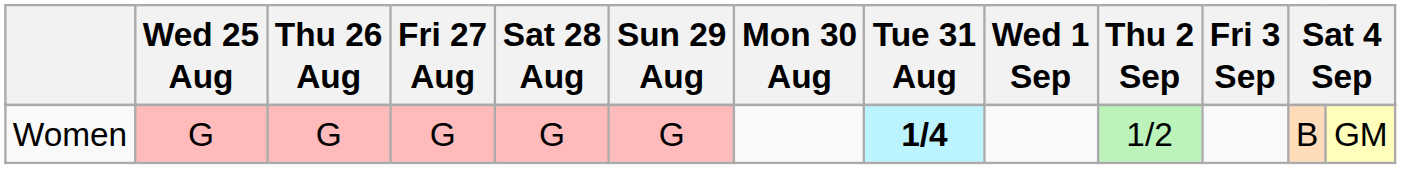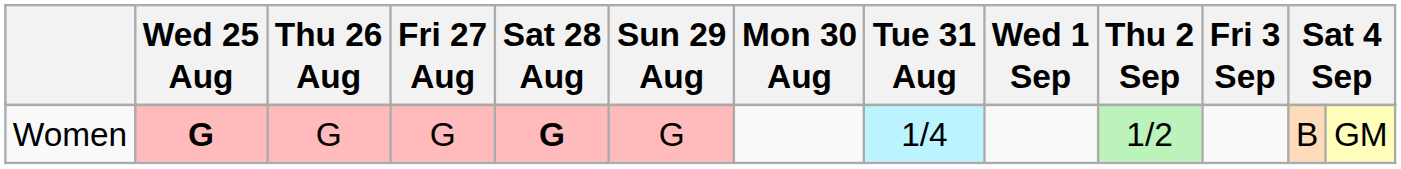Women | Wed 25 Aug: normal -> bold
Women | Sat 28 Aug: normal -> bold
Women | Tue 31 Aug: bold -> normal
